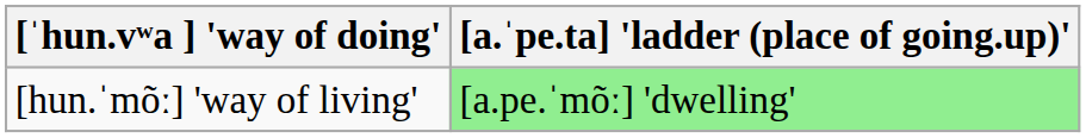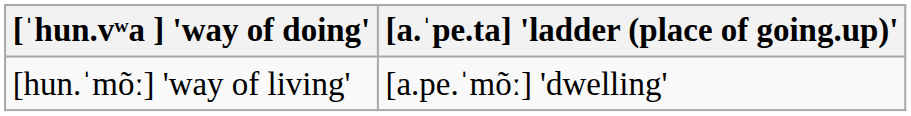[hun.ˈmõː] 'way of living' | [a.ˈpe.ta] 'ladder (place of going.up)': lightgreen background -> no background
